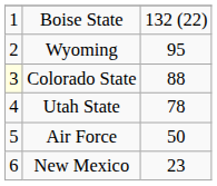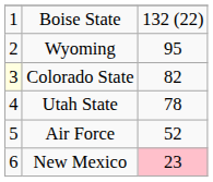Colorado State | column 3: 88 -> 82
Air Force | column 3: 50 -> 52
New Mexico | column 3: no background -> pink background
